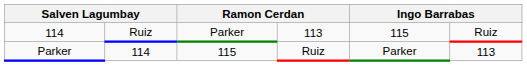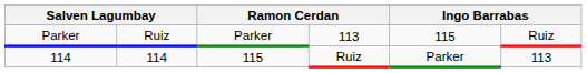row 2 | column 1: 114 -> Parker
row 3 | column 1: Parker -> 114
